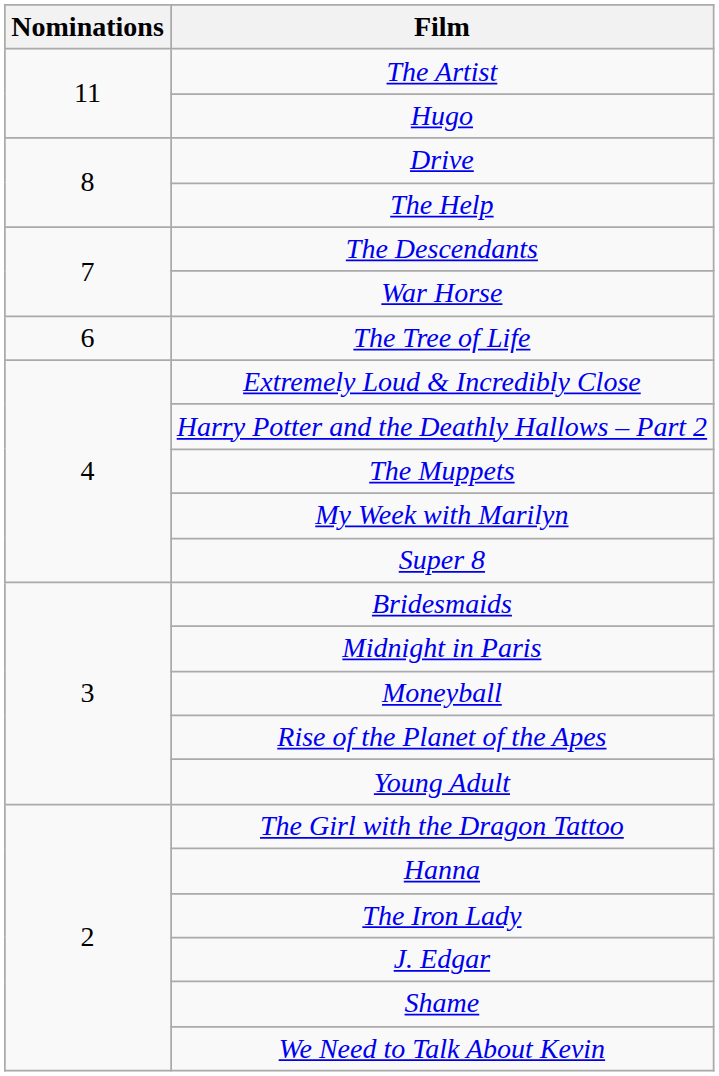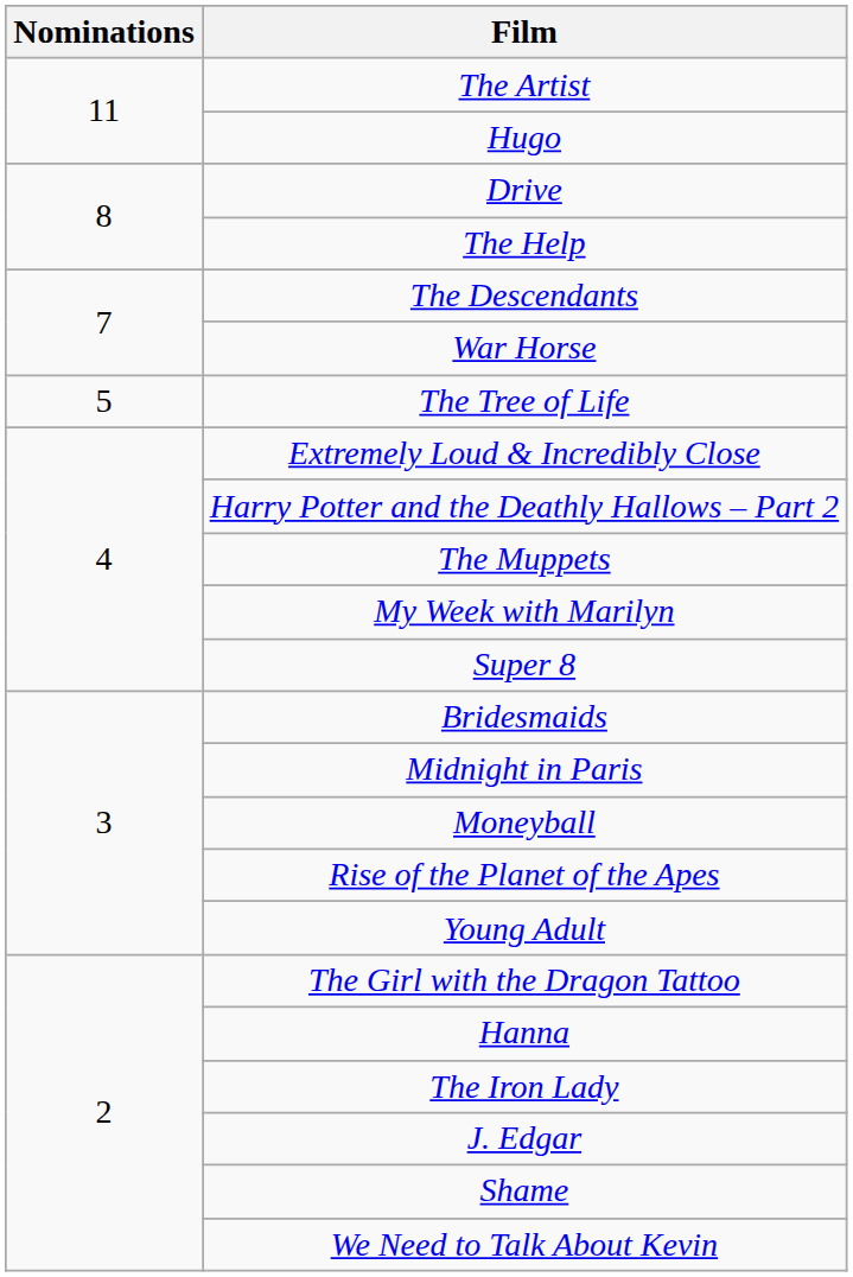The Tree of Life | Nominations: 6 -> 5
